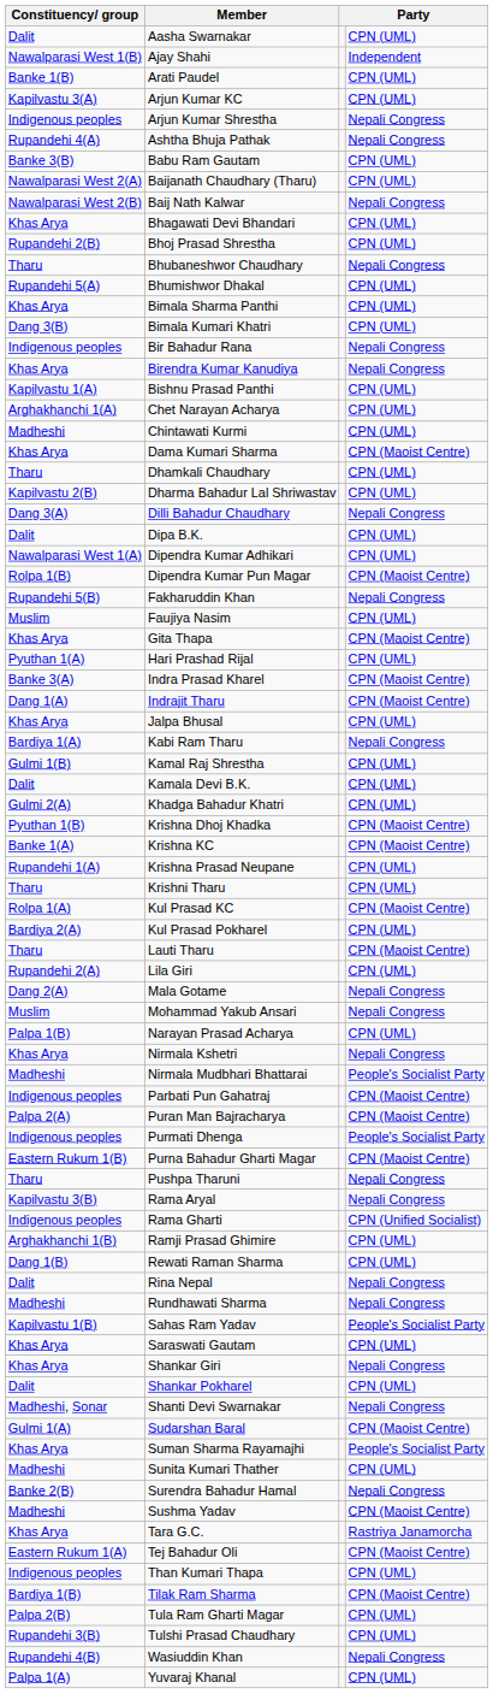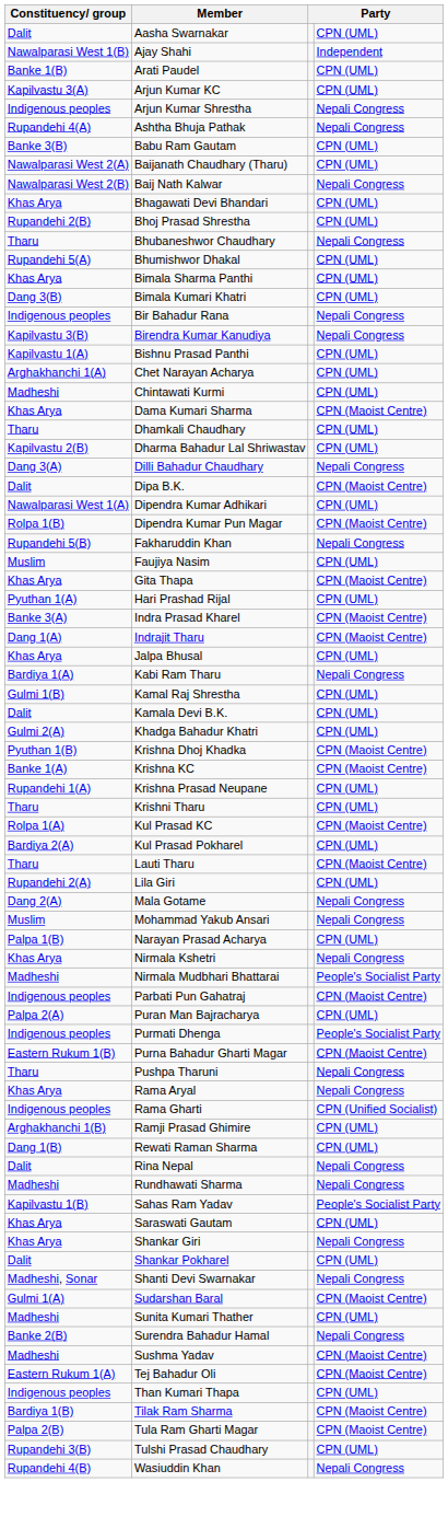Birendra Kumar Kanudiya | Constituency/ group: Khas Arya -> Kapilvastu 3(B)
Dipa B.K. | column 4: CPN (UML) -> CPN (Maoist Centre)
Puran Man Bajracharya | column 4: CPN (Maoist Centre) -> CPN (UML)
Rama Aryal | Constituency/ group: Kapilvastu 3(B) -> Khas Arya
- row: Khas Arya | Suman Sharma Rayamajhi | People's Socialist Party
- row: Khas Arya | Tara G.C. | Rastriya Janamorcha
Tula Ram Gharti Magar | column 4: CPN (UML) -> CPN (Maoist Centre)
- row: Palpa 1(A) | Yuvaraj Khanal | CPN (UML)
